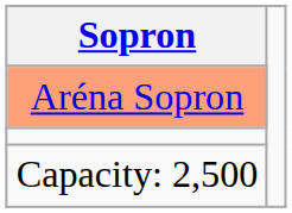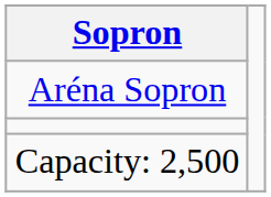Aréna Sopron | Sopron: lightsalmon background -> no background
